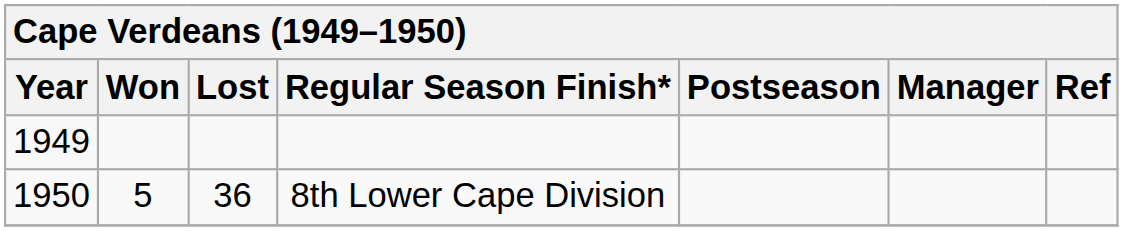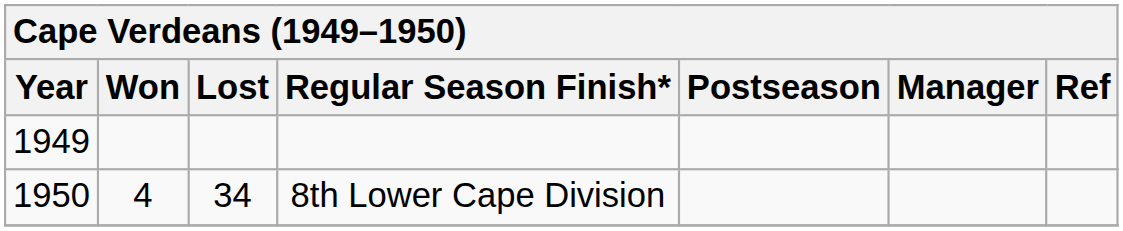8th Lower Cape Division | Won: 5 -> 4
8th Lower Cape Division | Lost: 36 -> 34
